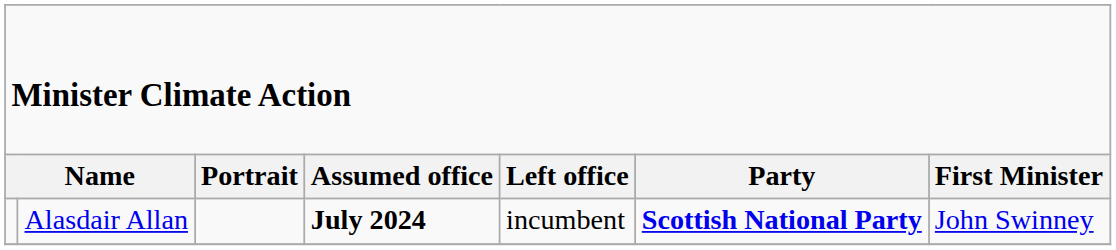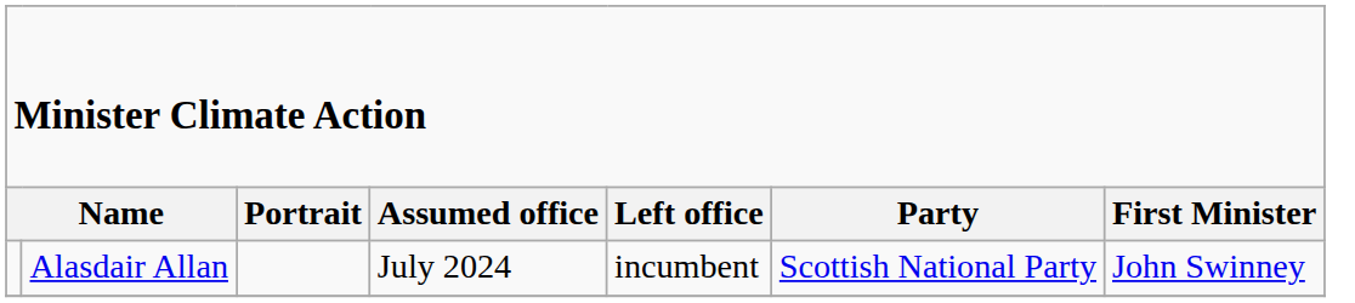Alasdair Allan | column 4: bold -> normal
Alasdair Allan | column 6: bold -> normal
